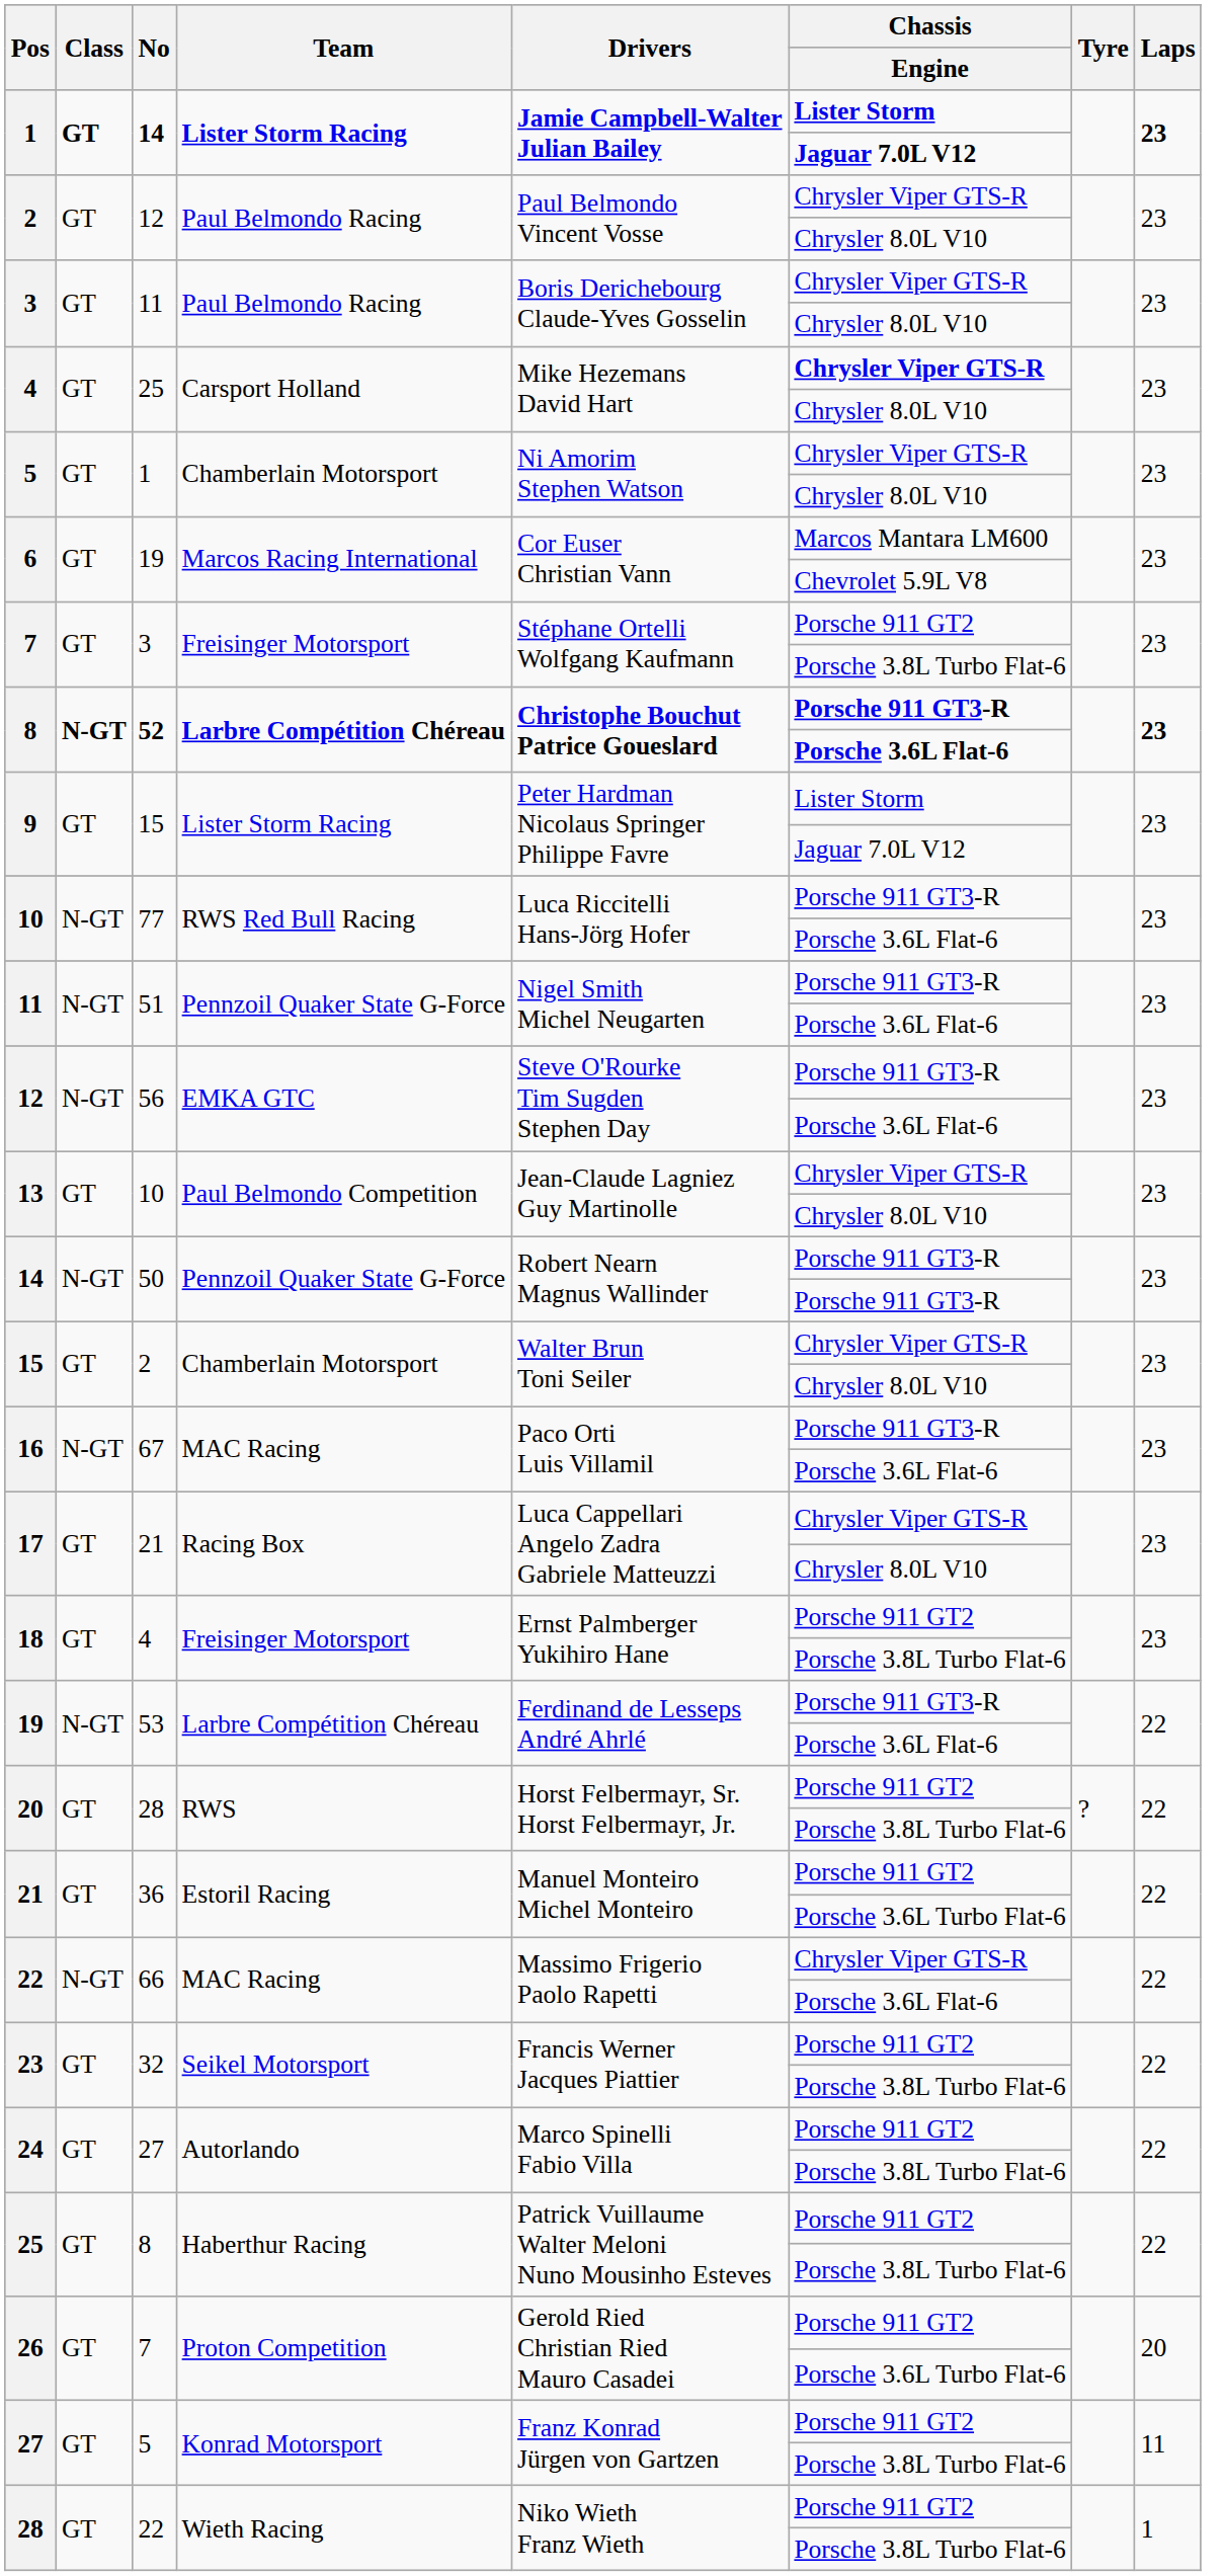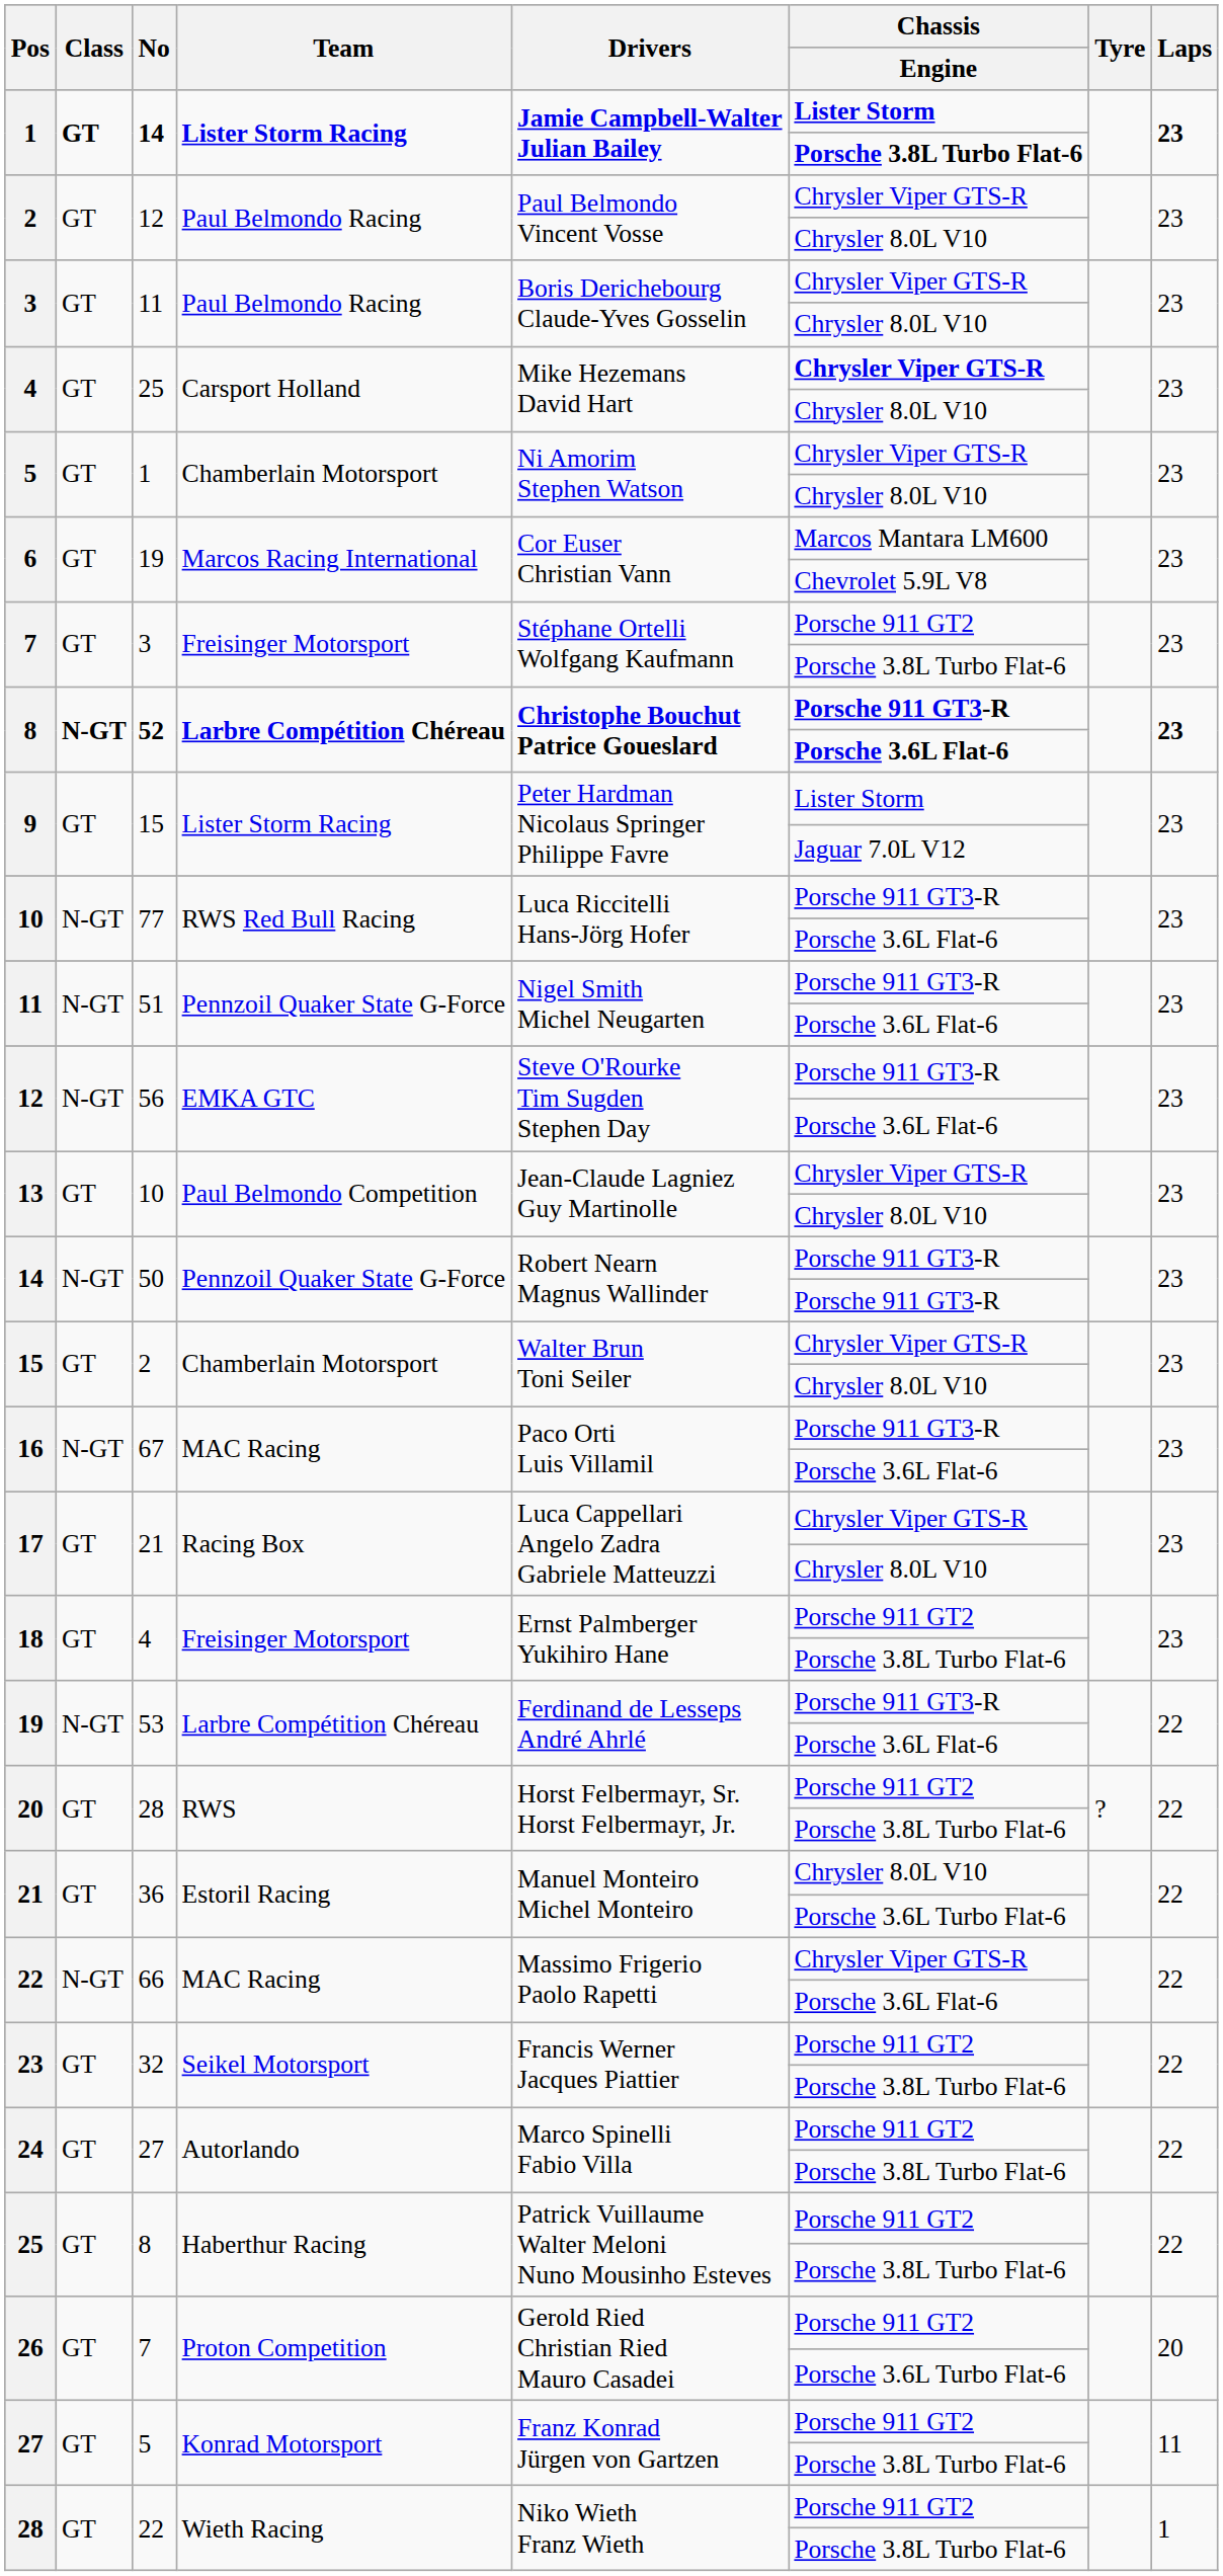row 4 | Chassis / Engine: Jaguar 7.0L V12 -> Porsche 3.8L Turbo Flat-6
row 43 | Chassis / Engine: Porsche 911 GT2 -> Chrysler 8.0L V10
